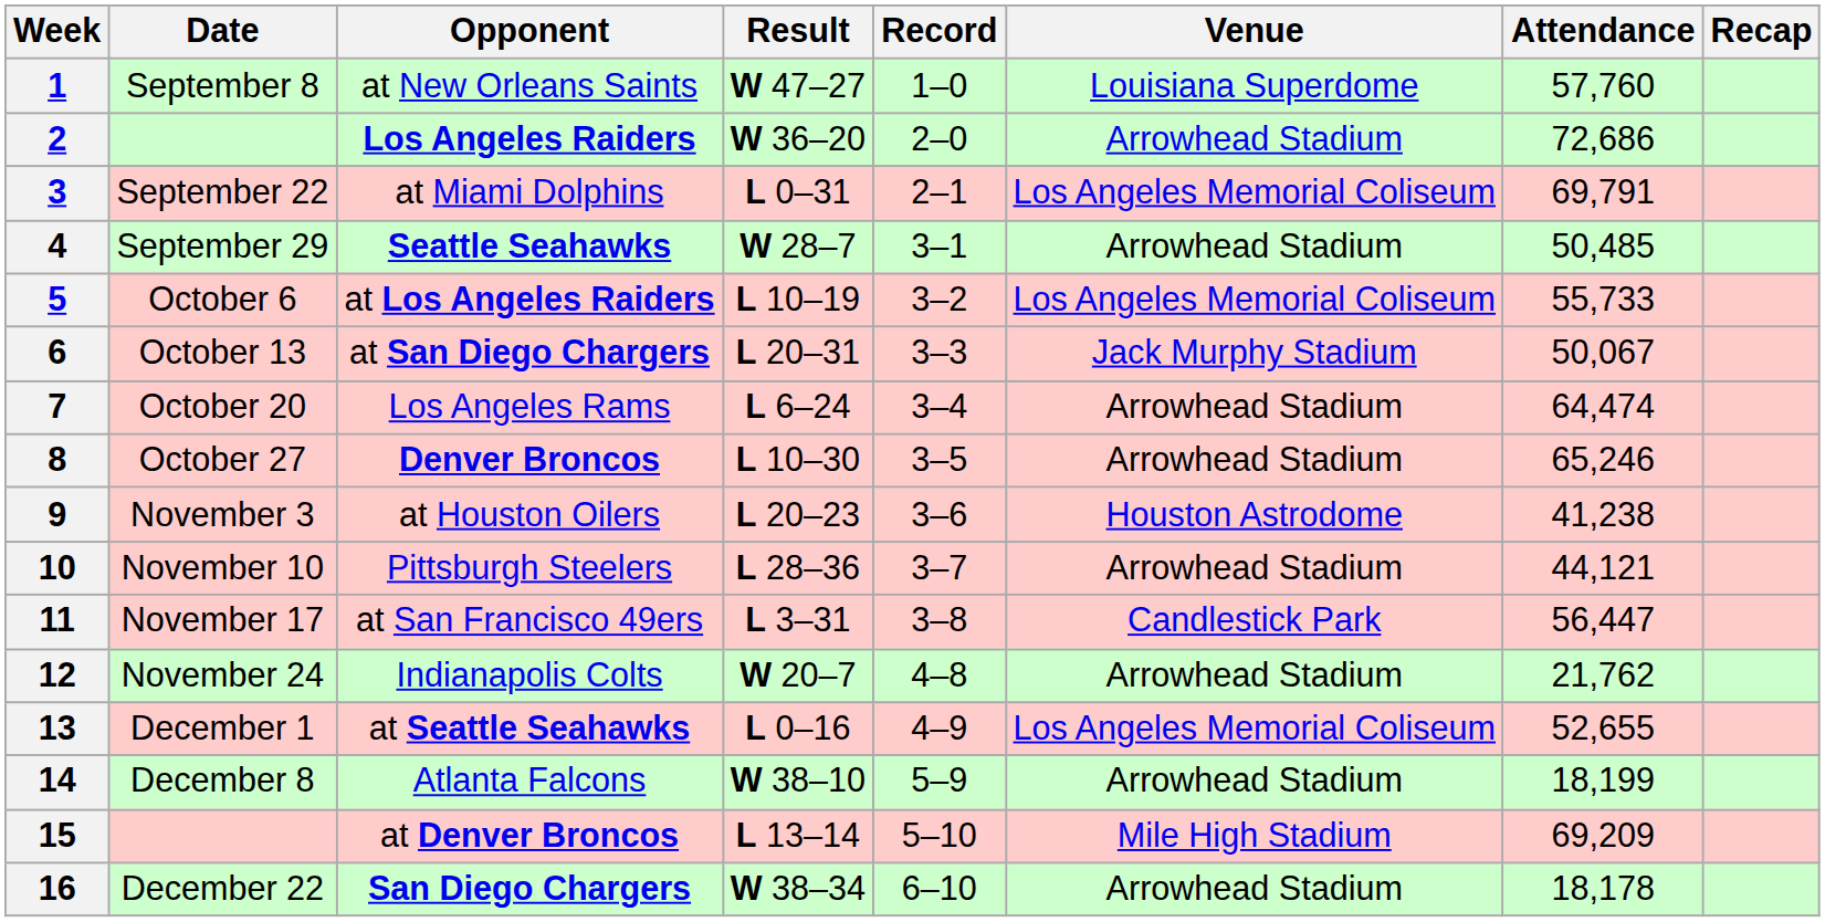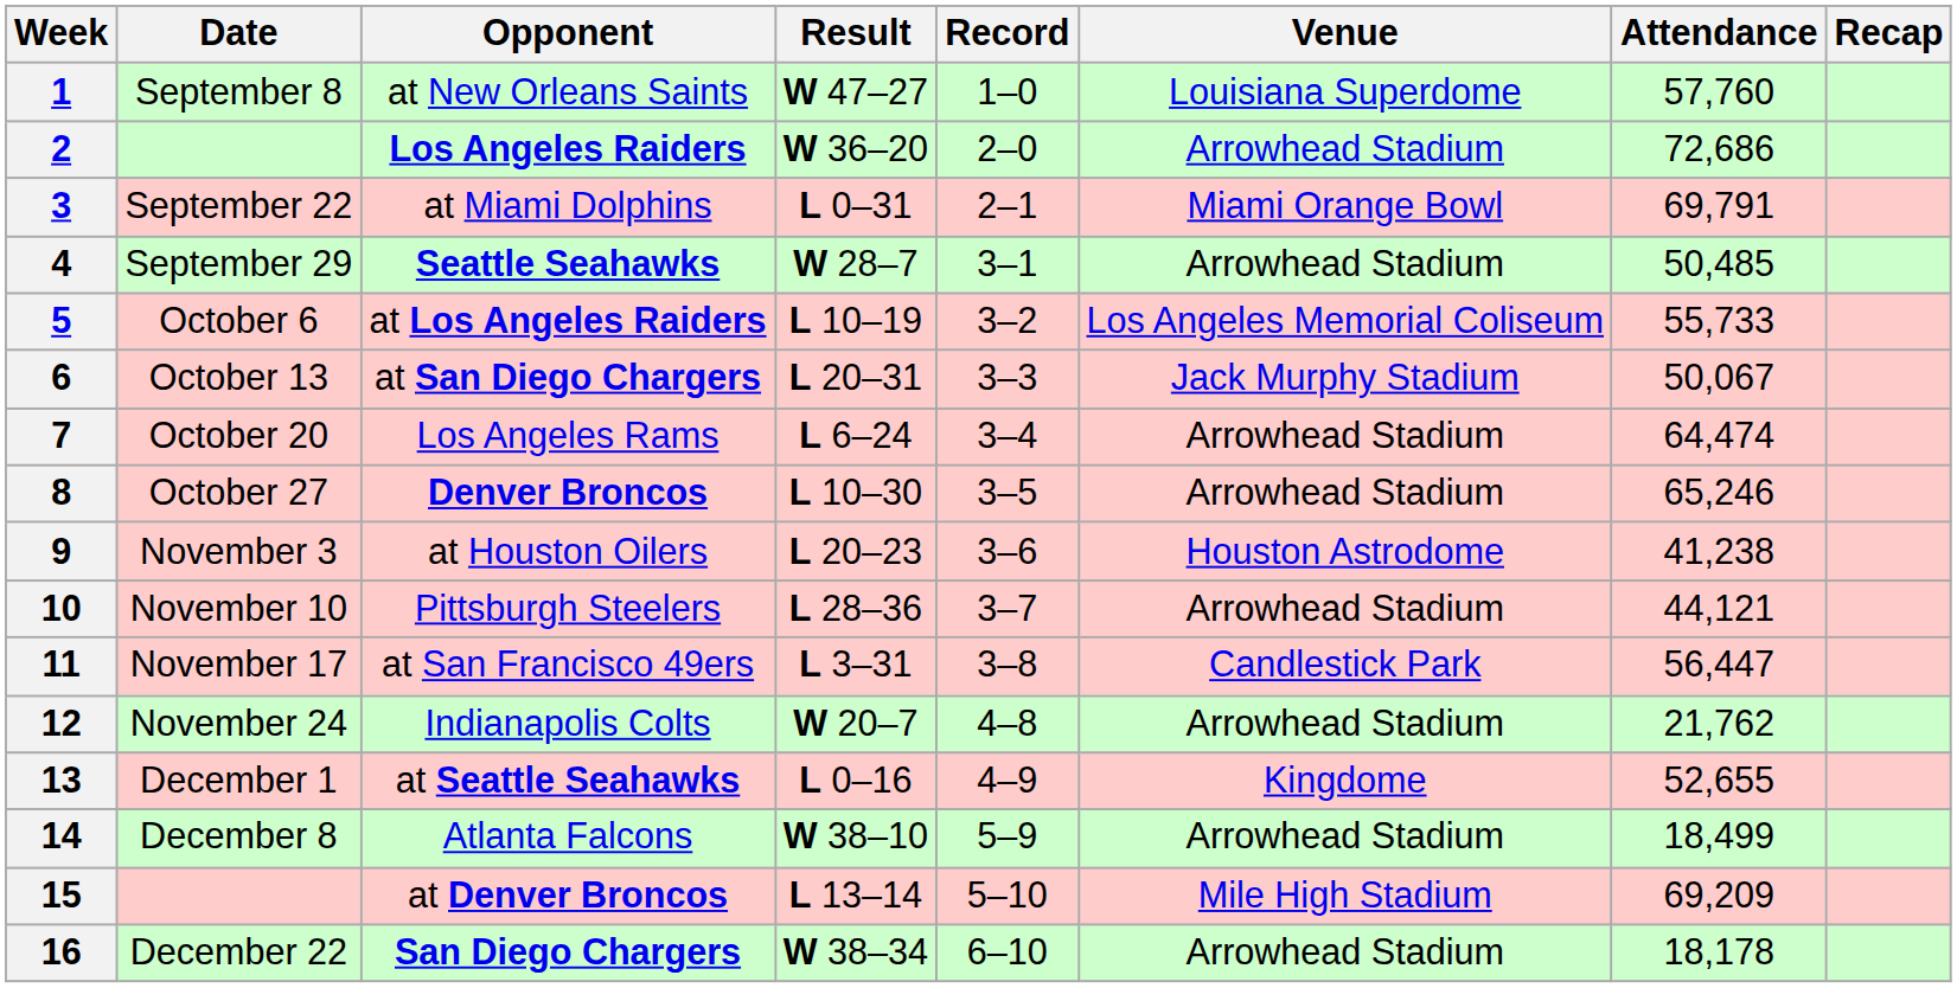3 | Venue: Los Angeles Memorial Coliseum -> Miami Orange Bowl
13 | Venue: Los Angeles Memorial Coliseum -> Kingdome
14 | Attendance: 18,199 -> 18,499
